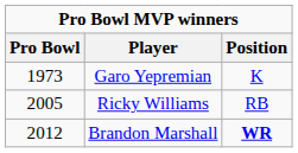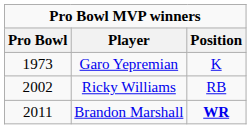Ricky Williams | Pro Bowl: 2005 -> 2002
Brandon Marshall | Pro Bowl: 2012 -> 2011
